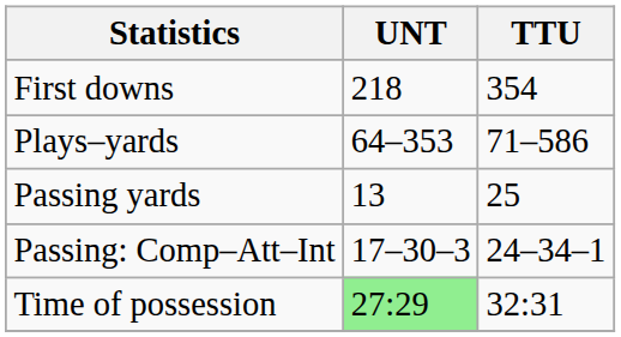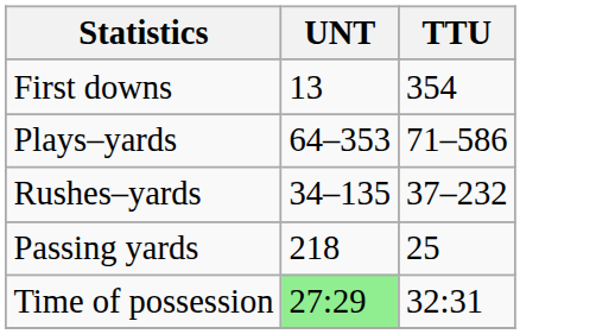First downs | UNT: 218 -> 13
+ row: Rushes–yards | 34–135 | 37–232
Passing yards | UNT: 13 -> 218
- row: Passing: Comp–Att–Int | 17–30–3 | 24–34–1
